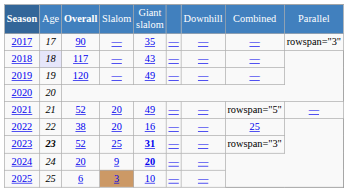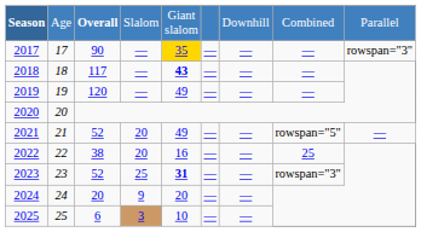2017 | column 5: no background -> gold background
2018 | column 2: lavender background -> no background
2018 | column 5: normal -> bold
2023 | column 2: bold -> normal
2024 | column 5: bold -> normal
